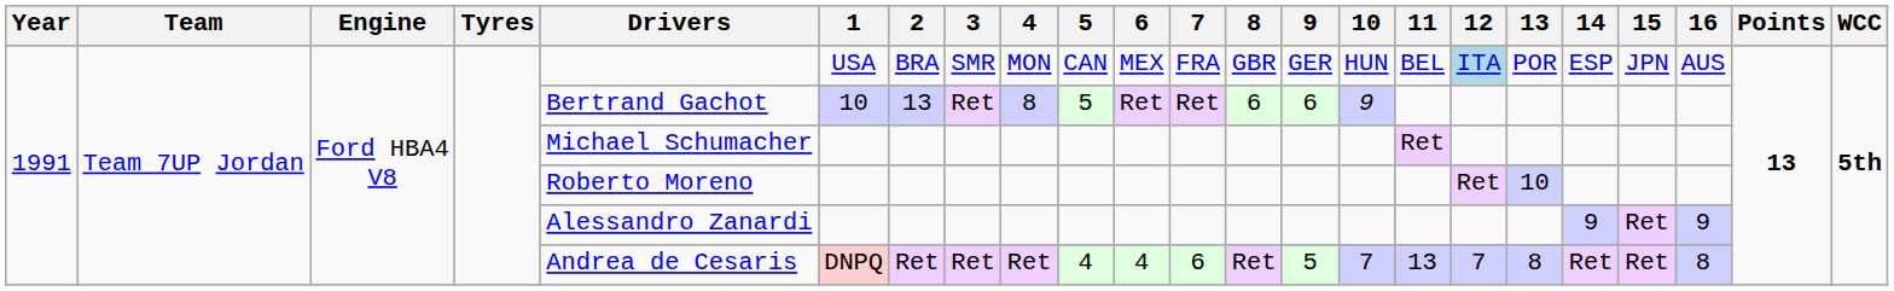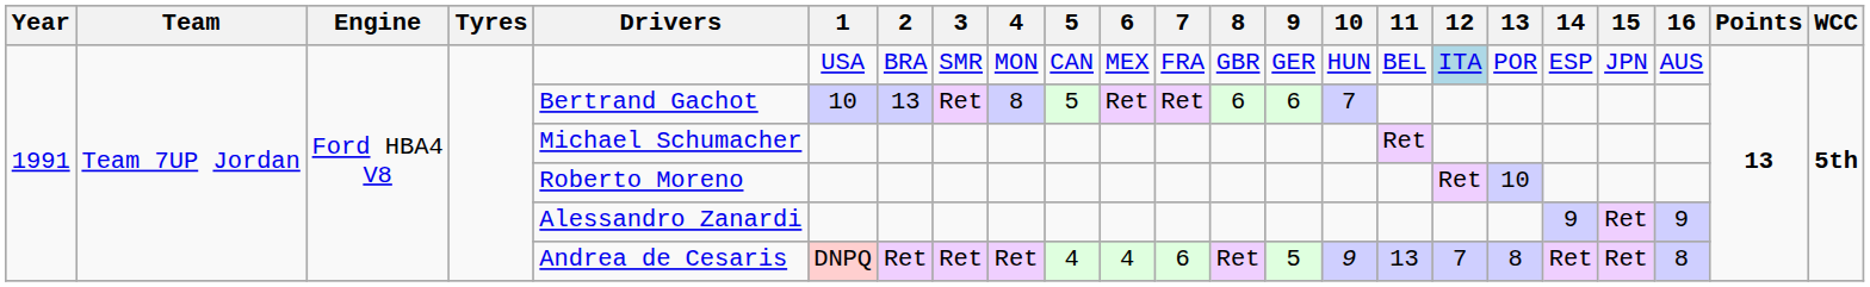row 3 | 10: 9 -> 7
row 7 | 10: 7 -> 9
